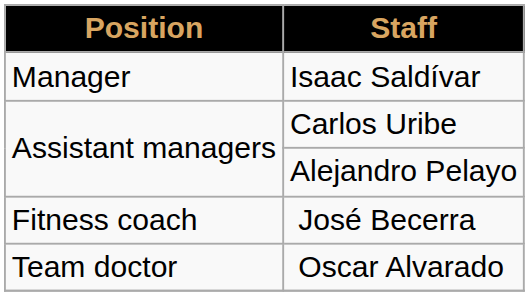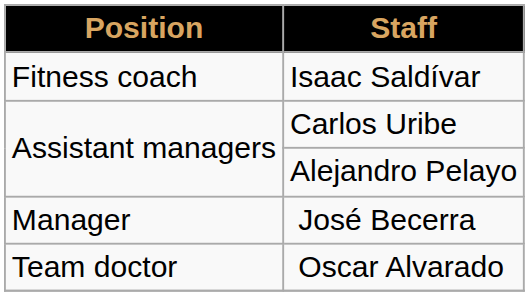Isaac Saldívar | Position: Manager -> Fitness coach
José Becerra | Position: Fitness coach -> Manager
